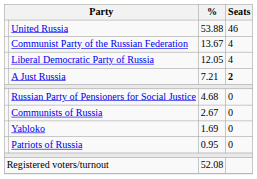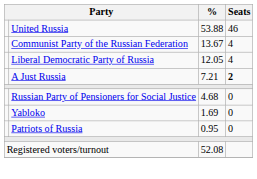- row: Communists of Russia | 2.67 | 0
